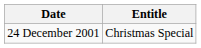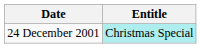24 December 2001 | Entitle: no background -> paleturquoise background
